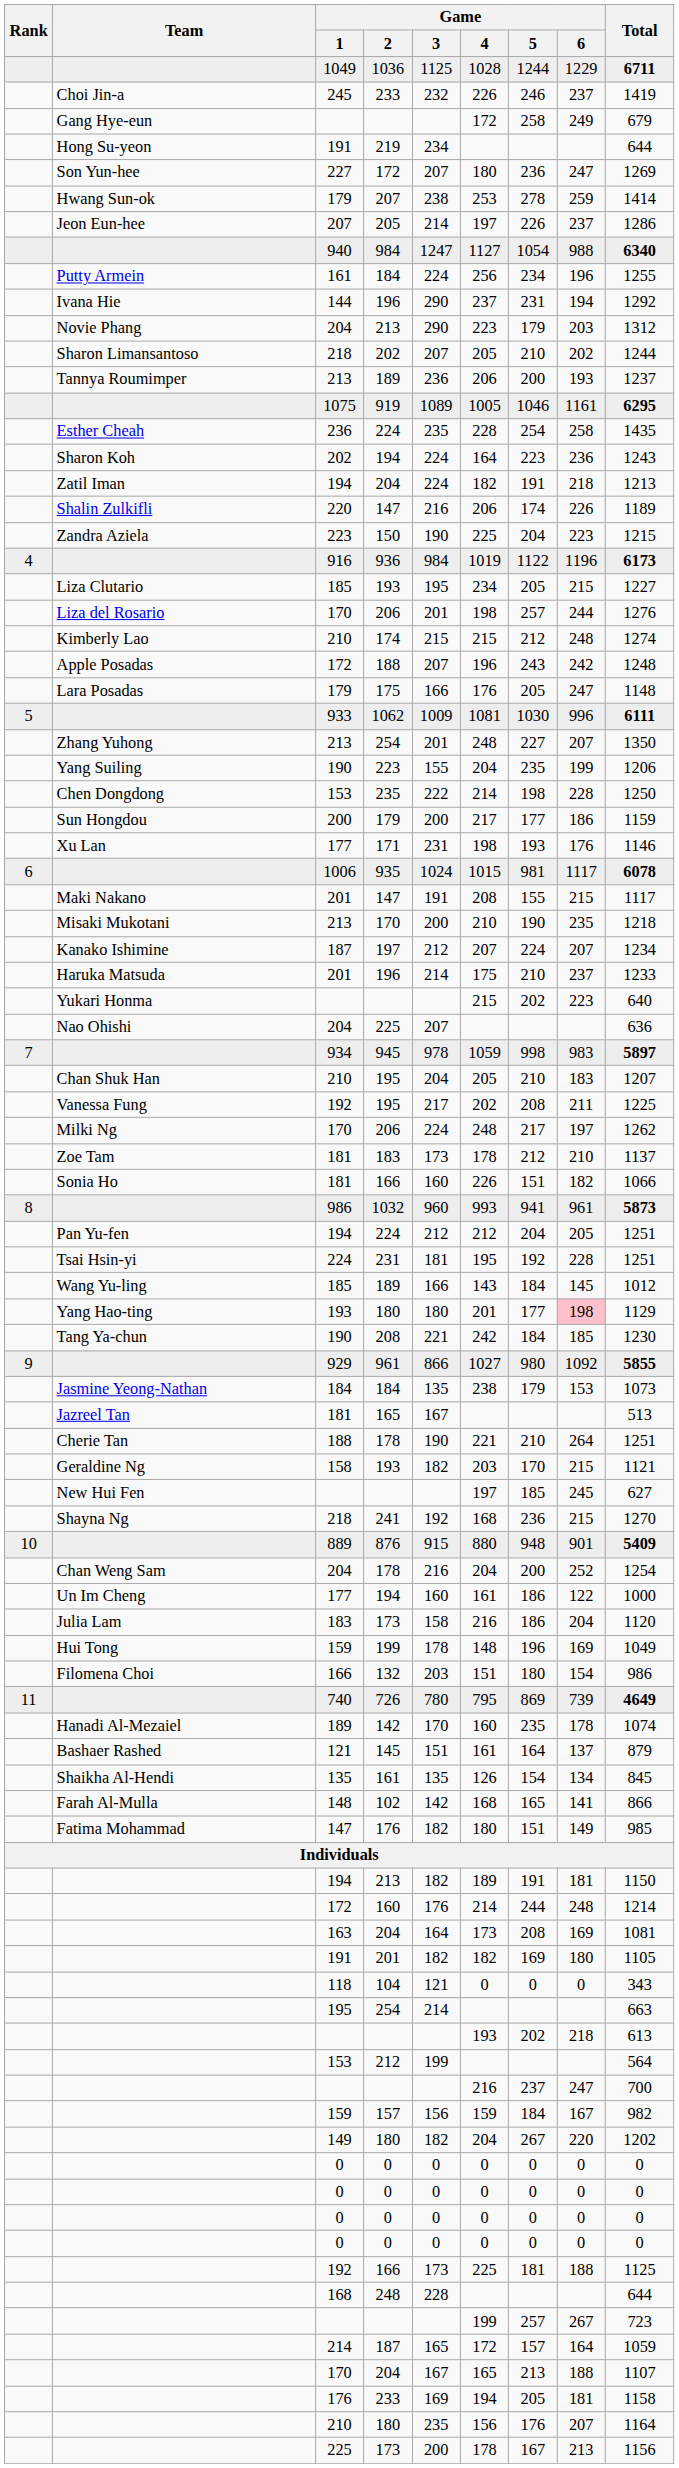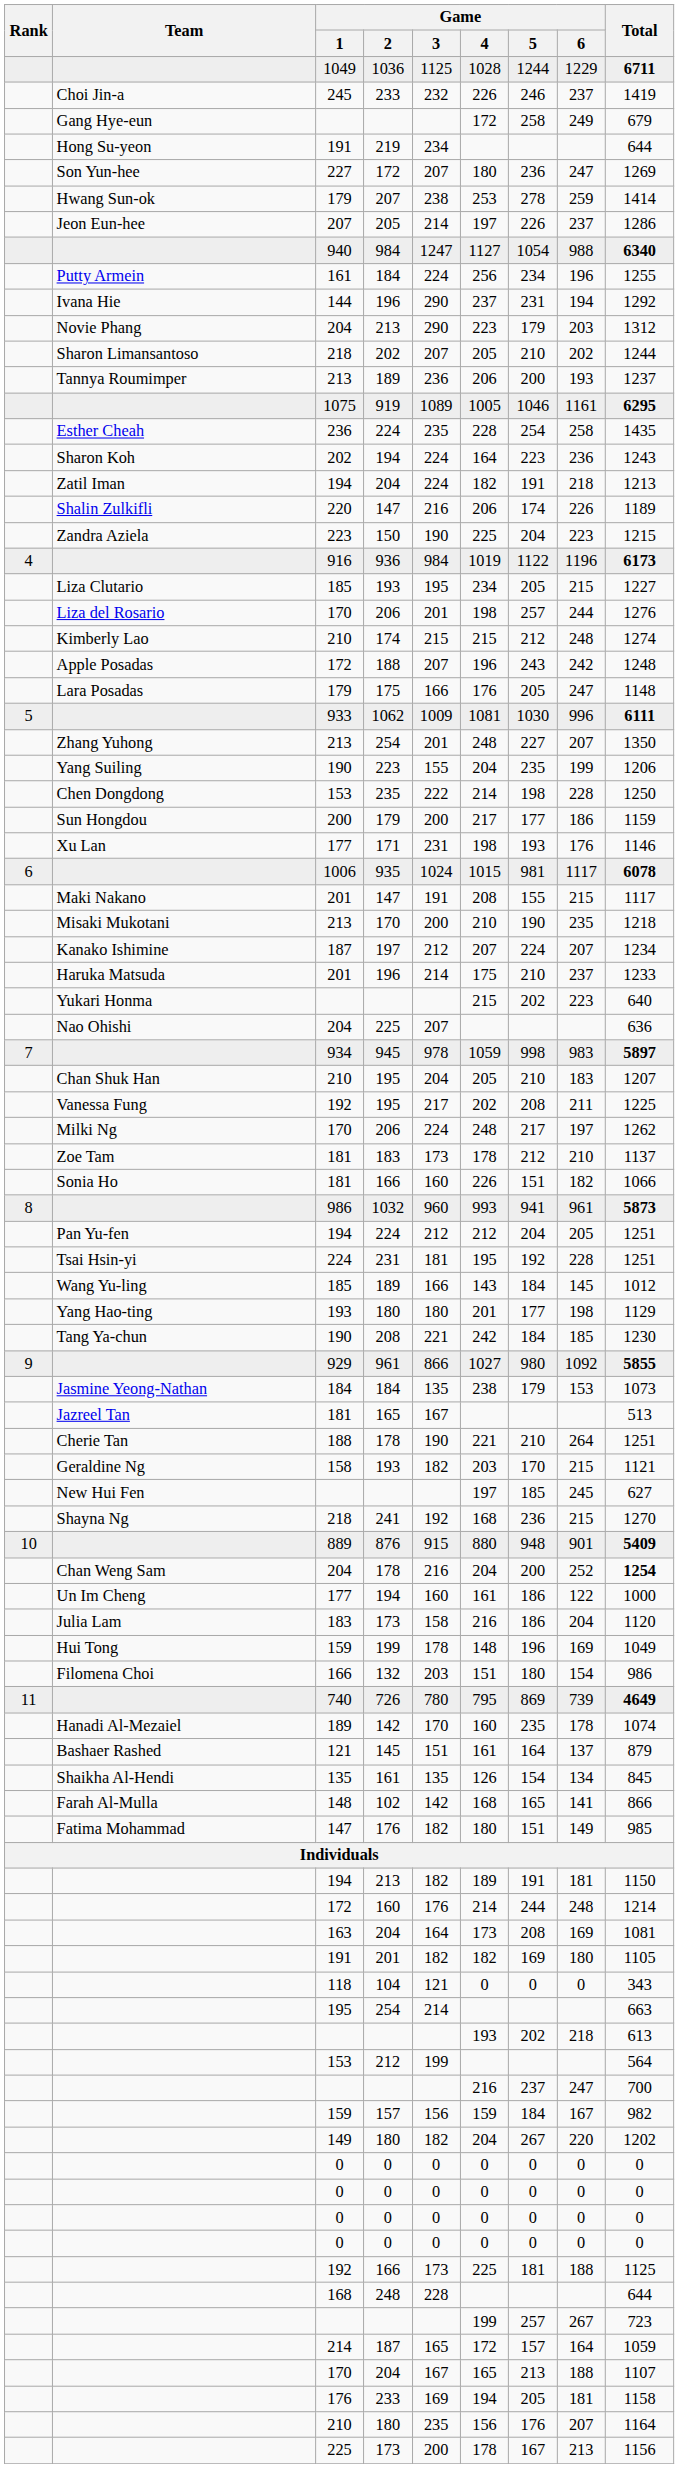Yang Hao-ting / 180 | Game / 6: pink background -> no background
Chan Weng Sam / 178 | Total: normal -> bold
